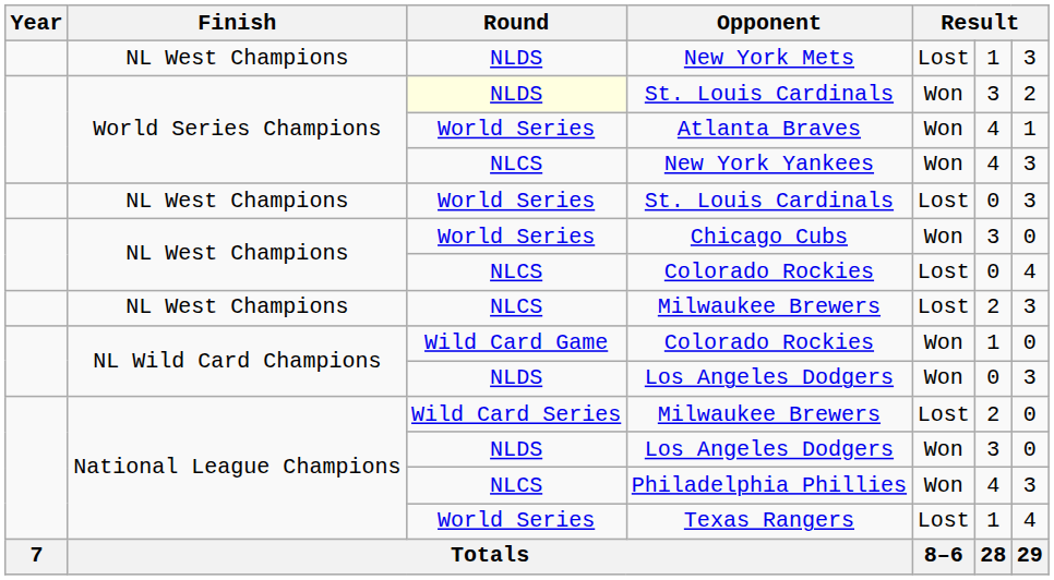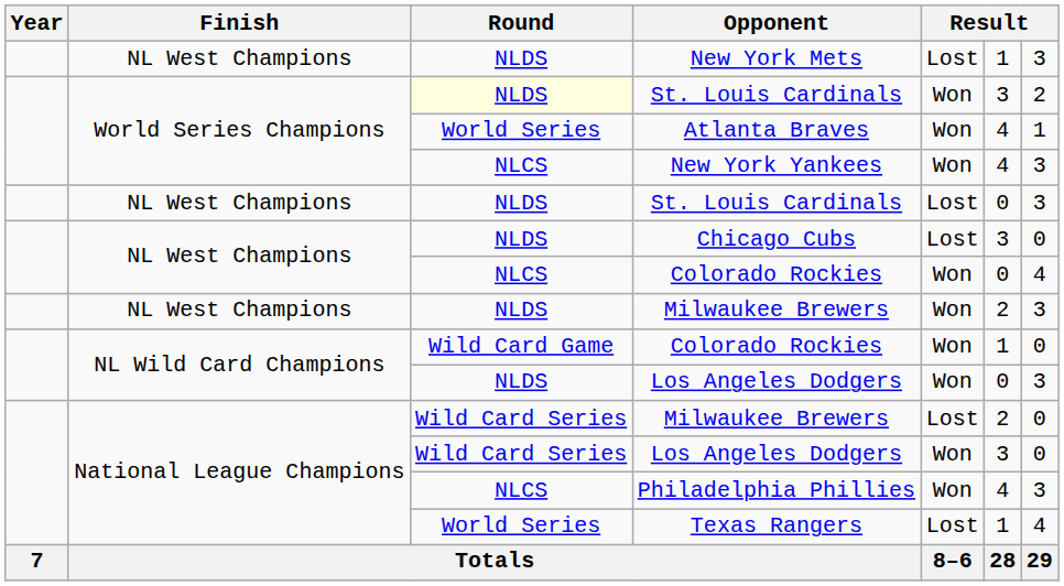NL West Champions / St. Louis Cardinals | Round: World Series -> NLDS
Chicago Cubs | Round: World Series -> NLDS
Chicago Cubs | column 5: Won -> Lost
NL West Champions / Colorado Rockies | column 5: Lost -> Won
NL West Champions / Milwaukee Brewers | Round: NLCS -> NLDS
NL West Champions / Milwaukee Brewers | column 5: Lost -> Won
National League Champions / Los Angeles Dodgers | Round: NLDS -> Wild Card Series
